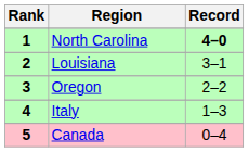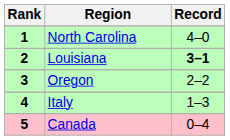North Carolina | Record: bold -> normal
Louisiana | Record: normal -> bold
